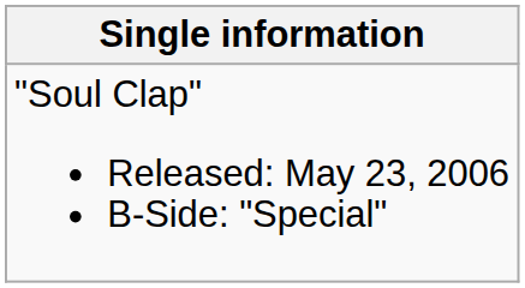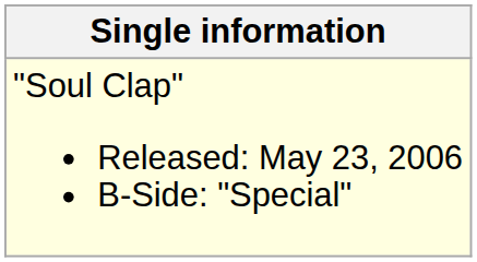row 2 | column 1: no background -> lightyellow background
